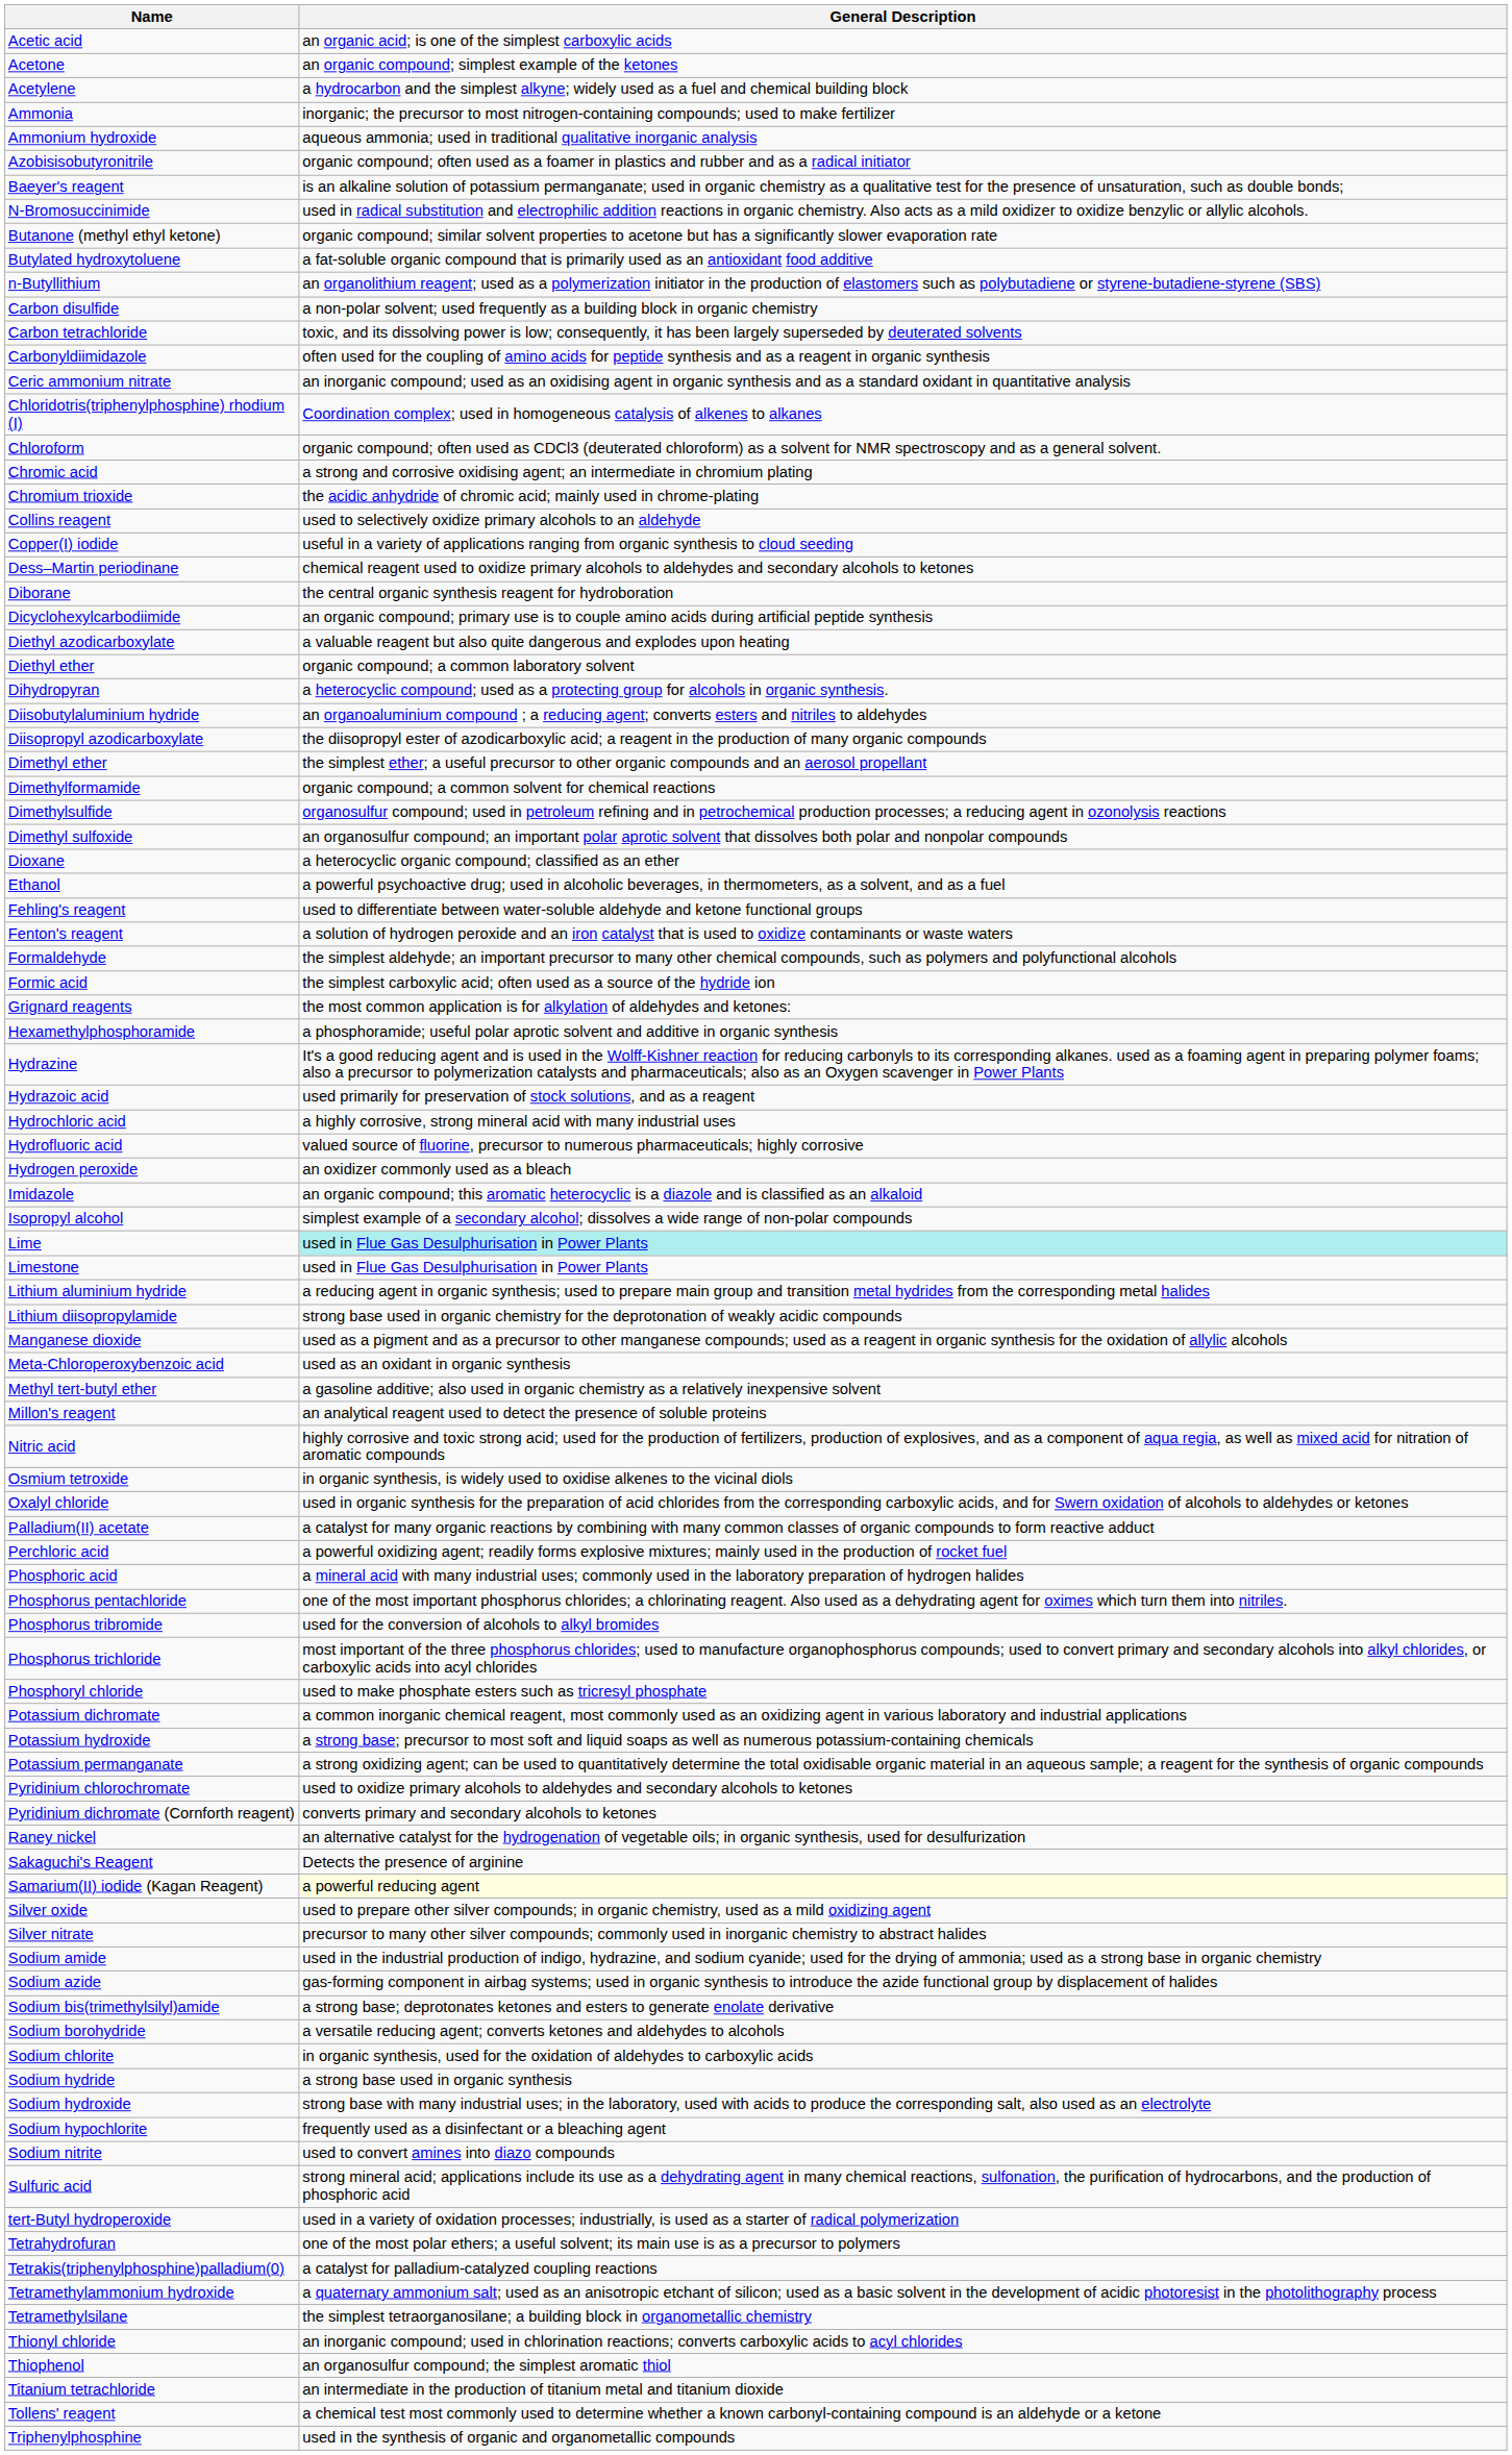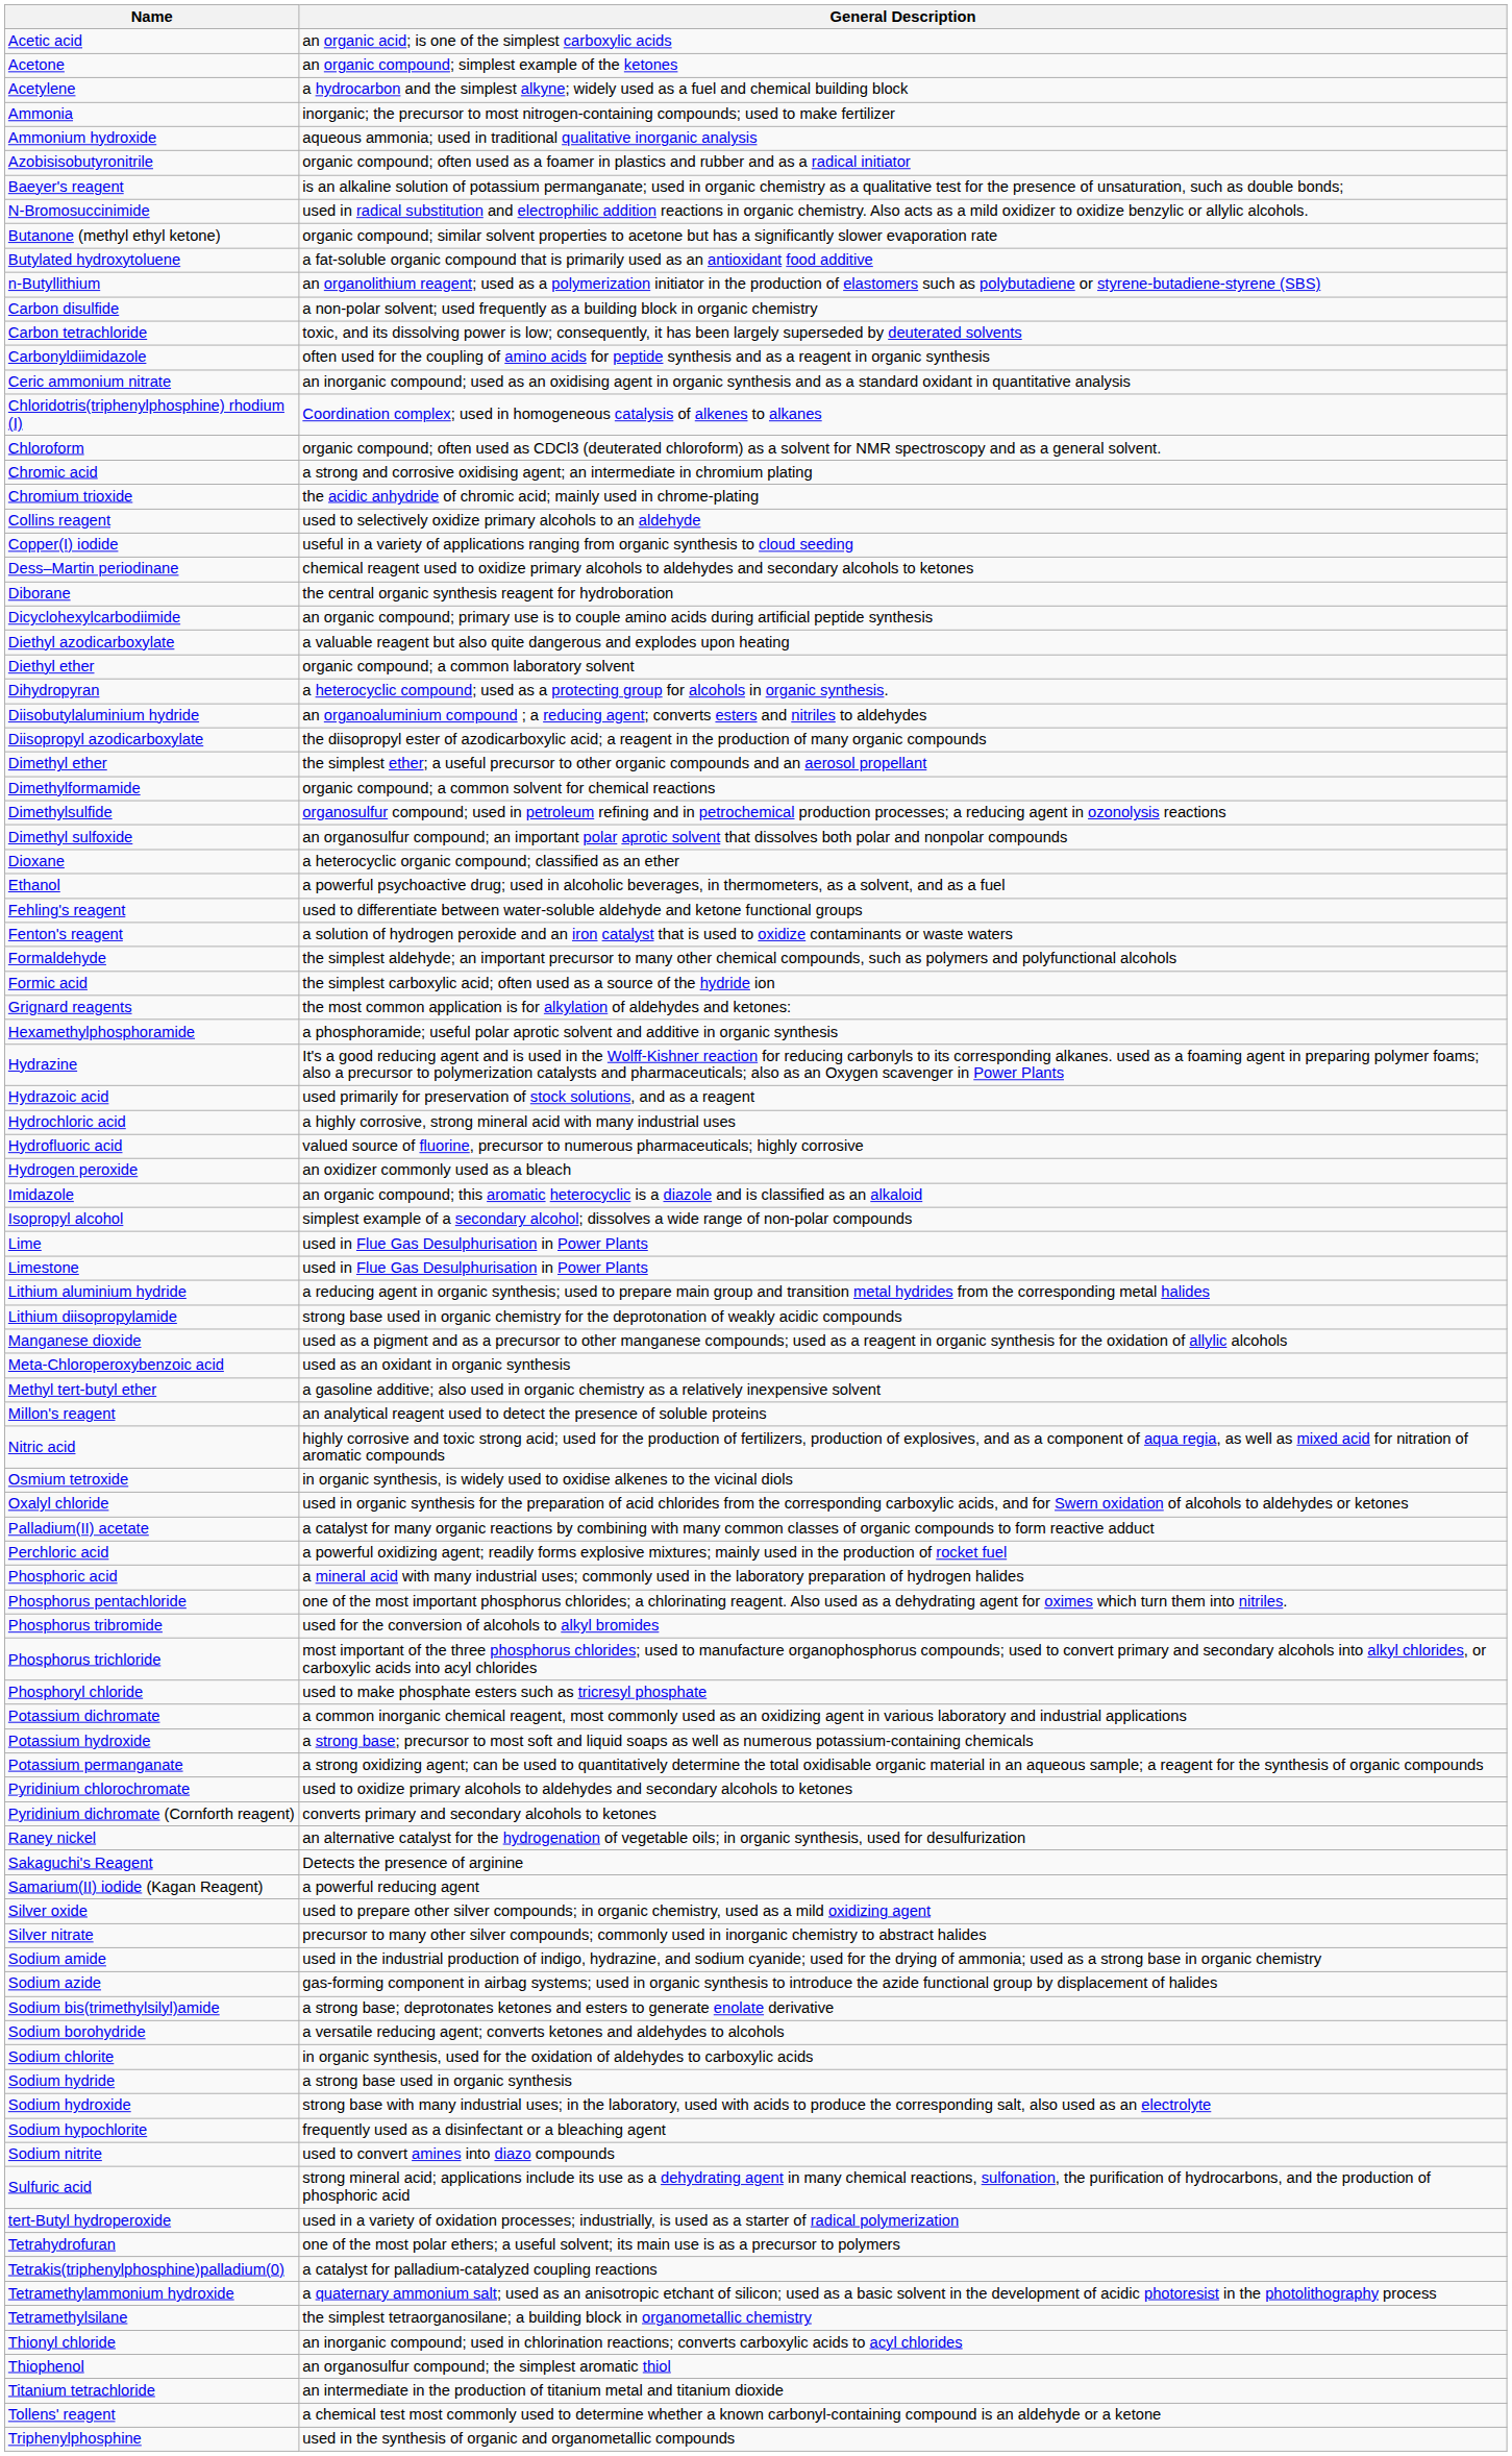Lime | General Description: paleturquoise background -> no background
Samarium(II) iodide (Kagan Reagent) | General Description: lightyellow background -> no background
